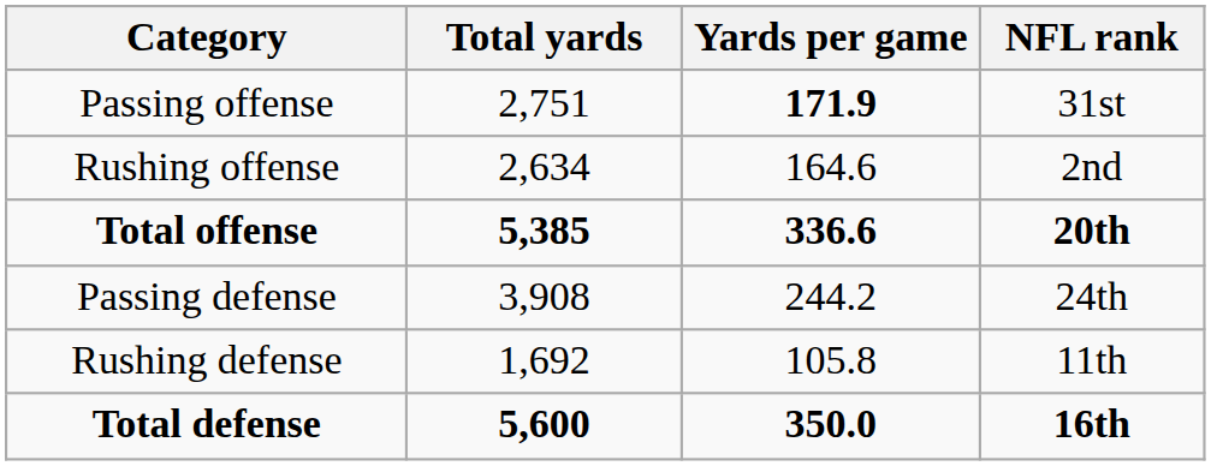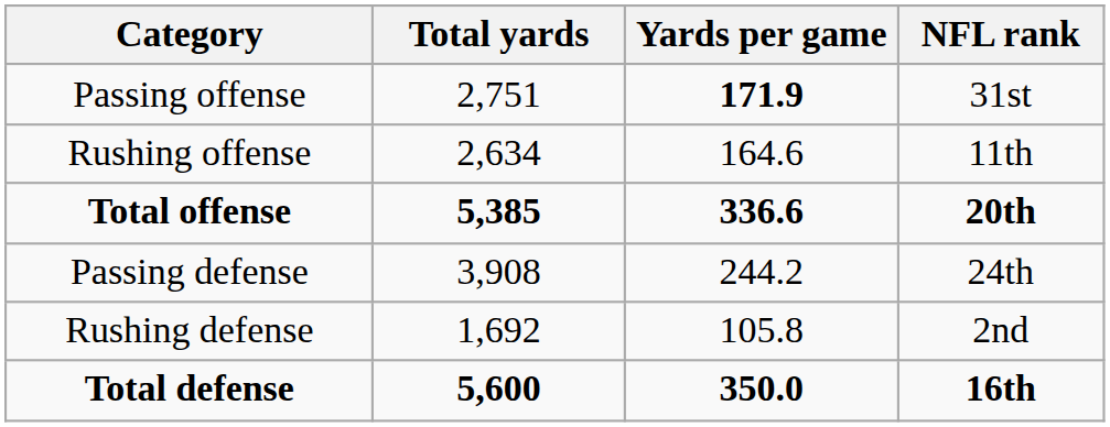Rushing offense | NFL rank: 2nd -> 11th
Rushing defense | NFL rank: 11th -> 2nd
